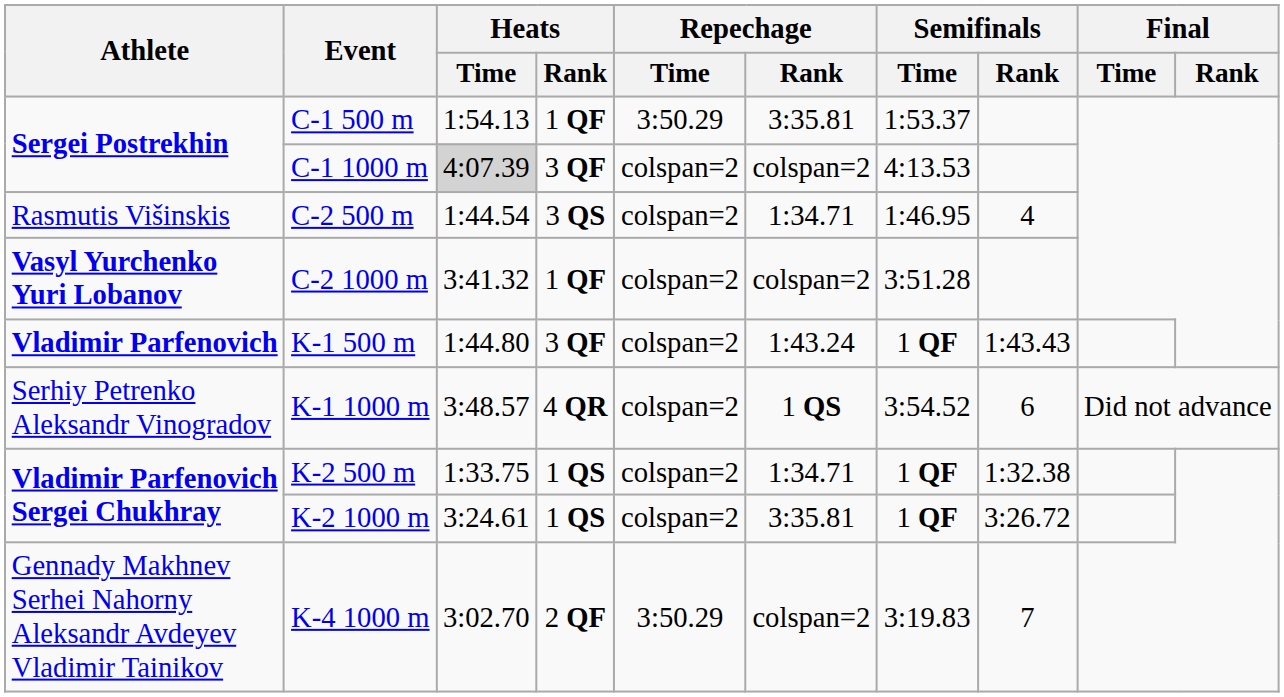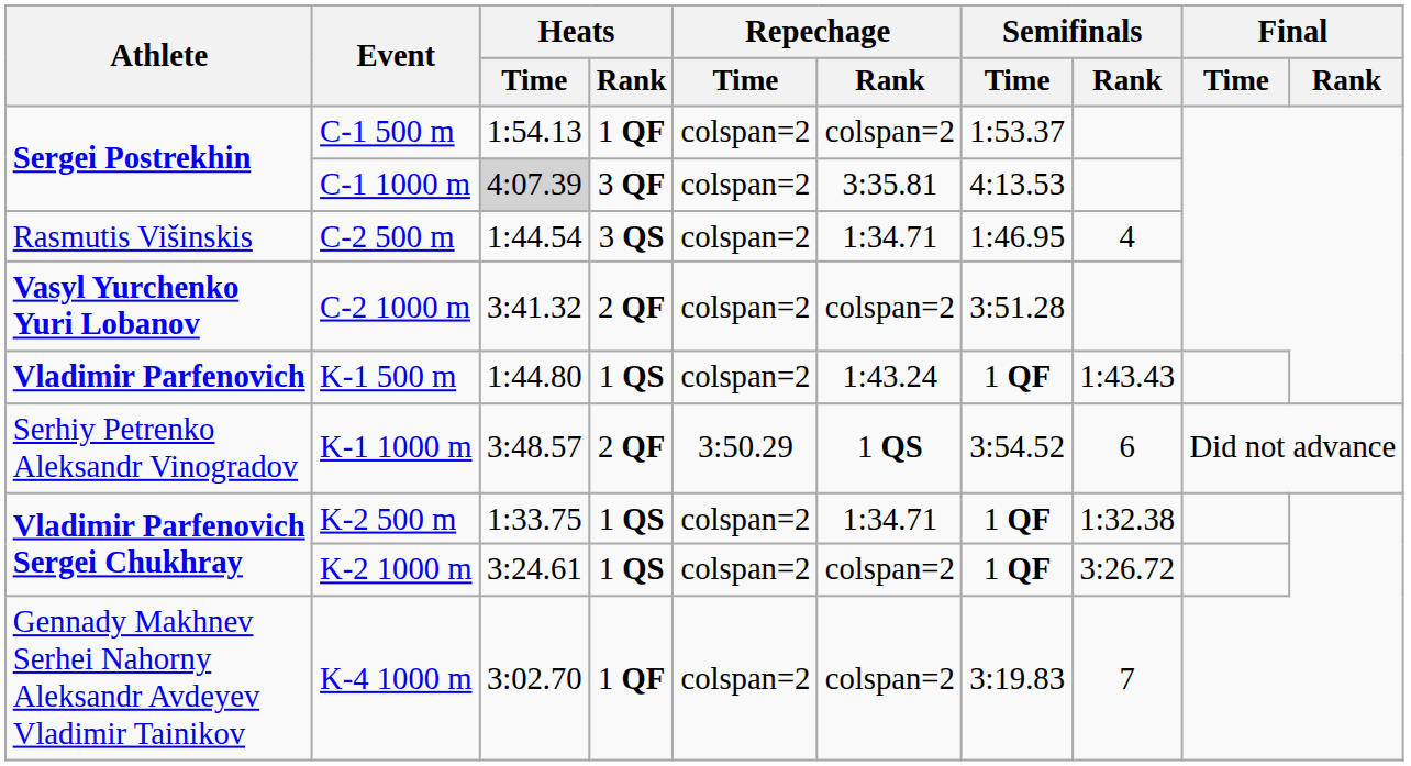C-1 500 m | Repechage / Time: 3:50.29 -> colspan=2
C-1 500 m | Repechage / Rank: 3:35.81 -> colspan=2
C-1 1000 m | Repechage / Rank: colspan=2 -> 3:35.81
C-2 1000 m | Heats / Rank: 1 QF -> 2 QF
K-1 500 m | Heats / Rank: 3 QF -> 1 QS
K-1 1000 m | Heats / Rank: 4 QR -> 2 QF
K-1 1000 m | Repechage / Time: colspan=2 -> 3:50.29
K-2 1000 m | Repechage / Rank: 3:35.81 -> colspan=2
K-4 1000 m | Heats / Rank: 2 QF -> 1 QF
K-4 1000 m | Repechage / Time: 3:50.29 -> colspan=2
